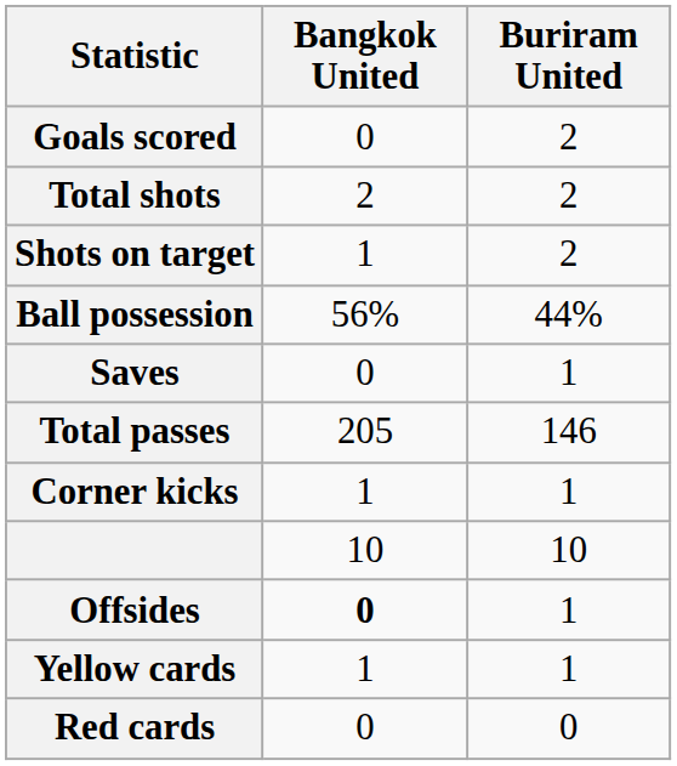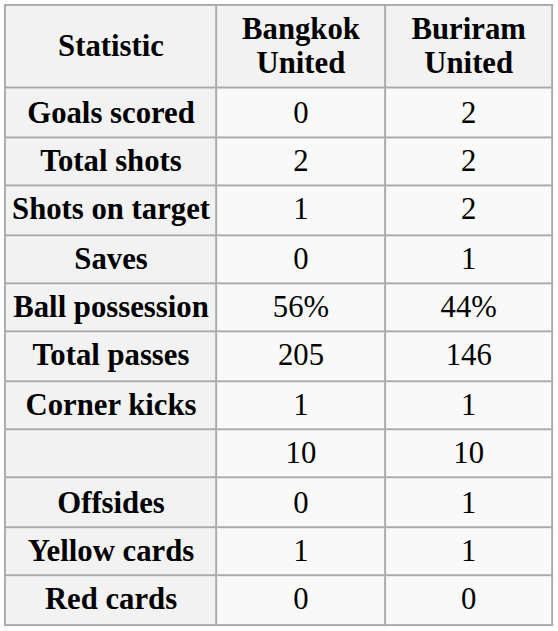rows swapped: Saves <-> Ball possession
Offsides | Bangkok United: bold -> normal
